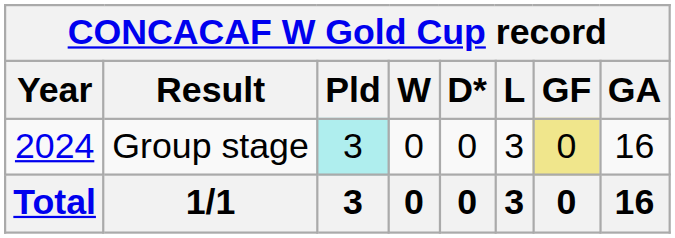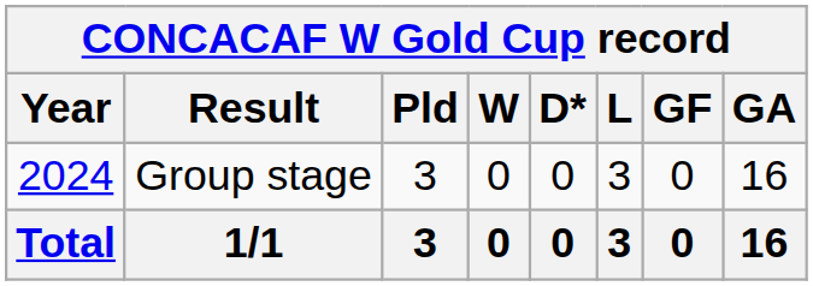Group stage | Pld: paleturquoise background -> no background
Group stage | GF: khaki background -> no background
